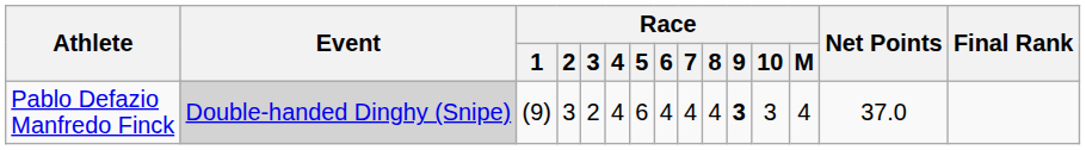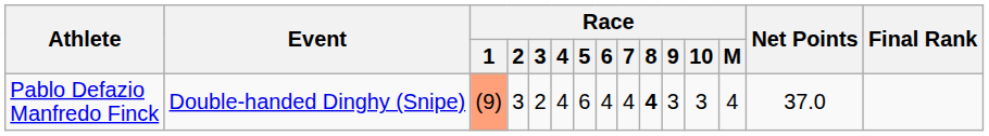Pablo Defazio Manfredo Finck | Event: lightgrey background -> no background
Pablo Defazio Manfredo Finck | Race / 1: no background -> lightsalmon background
Pablo Defazio Manfredo Finck | Race / 8: normal -> bold
Pablo Defazio Manfredo Finck | Race / 9: bold -> normal
